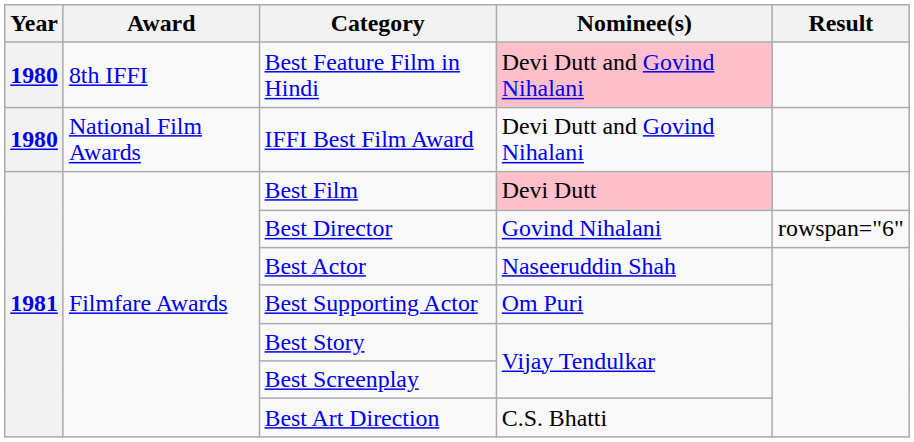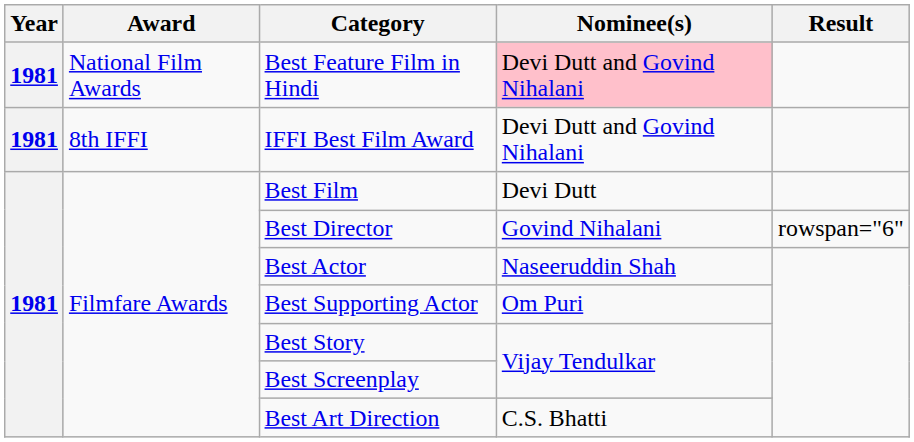Best Feature Film in Hindi | Year: 1980 -> 1981
Best Feature Film in Hindi | Award: 8th IFFI -> National Film Awards
IFFI Best Film Award | Year: 1980 -> 1981
IFFI Best Film Award | Award: National Film Awards -> 8th IFFI
Best Film | Nominee(s): pink background -> no background
